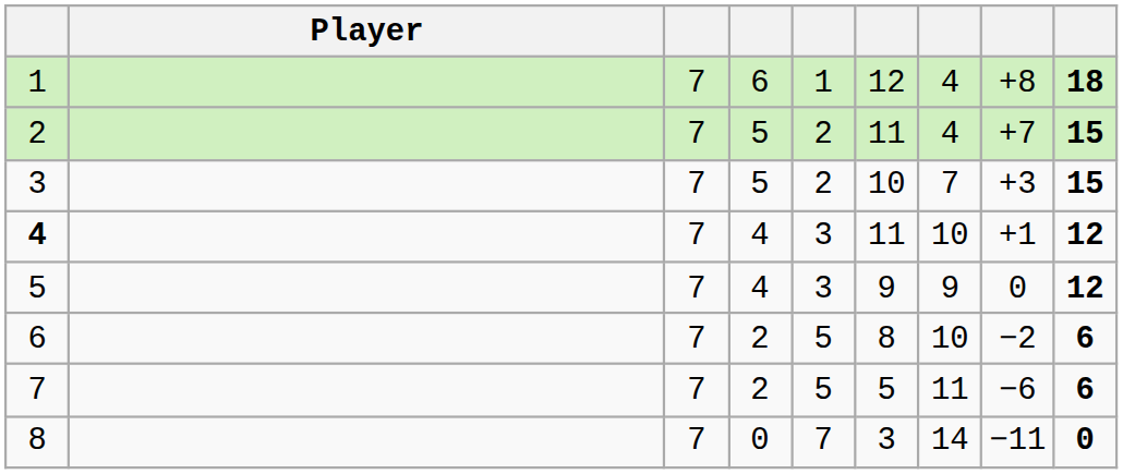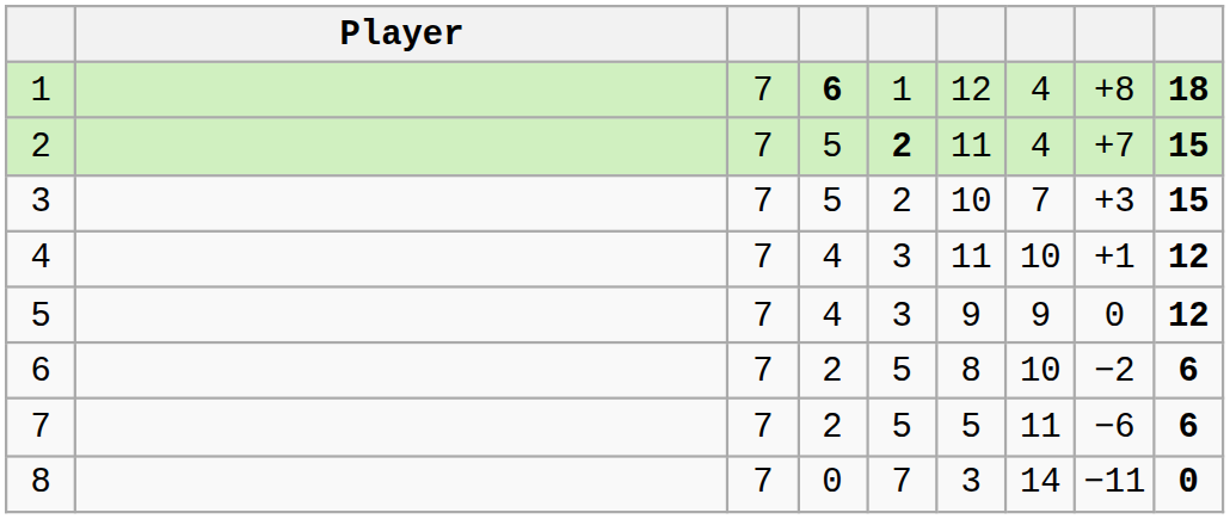row 2 | column 4: normal -> bold
row 3 | column 5: normal -> bold
row 5 | column 1: bold -> normal
